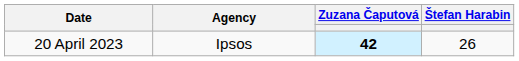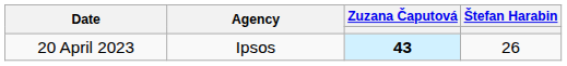20 April 2023 | Zuzana Čaputová: 42 -> 43
